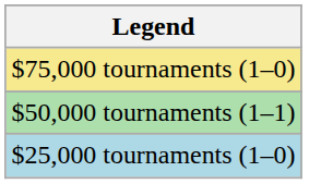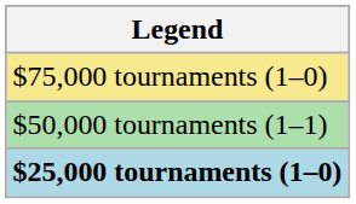row 4 | column 1: normal -> bold
